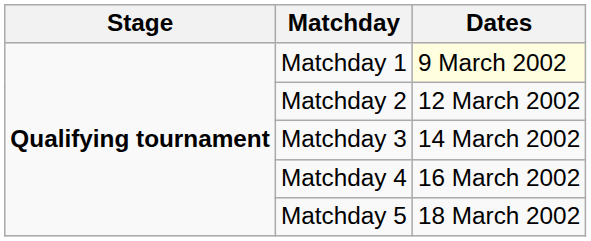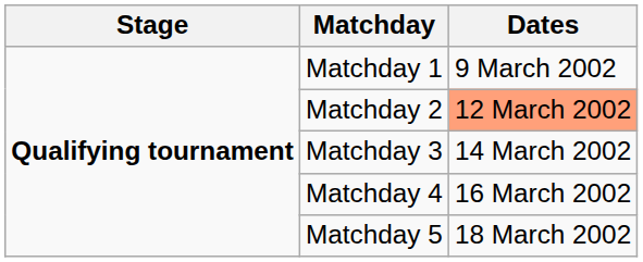Matchday 1 | Dates: lightyellow background -> no background
Matchday 2 | Dates: no background -> lightsalmon background
